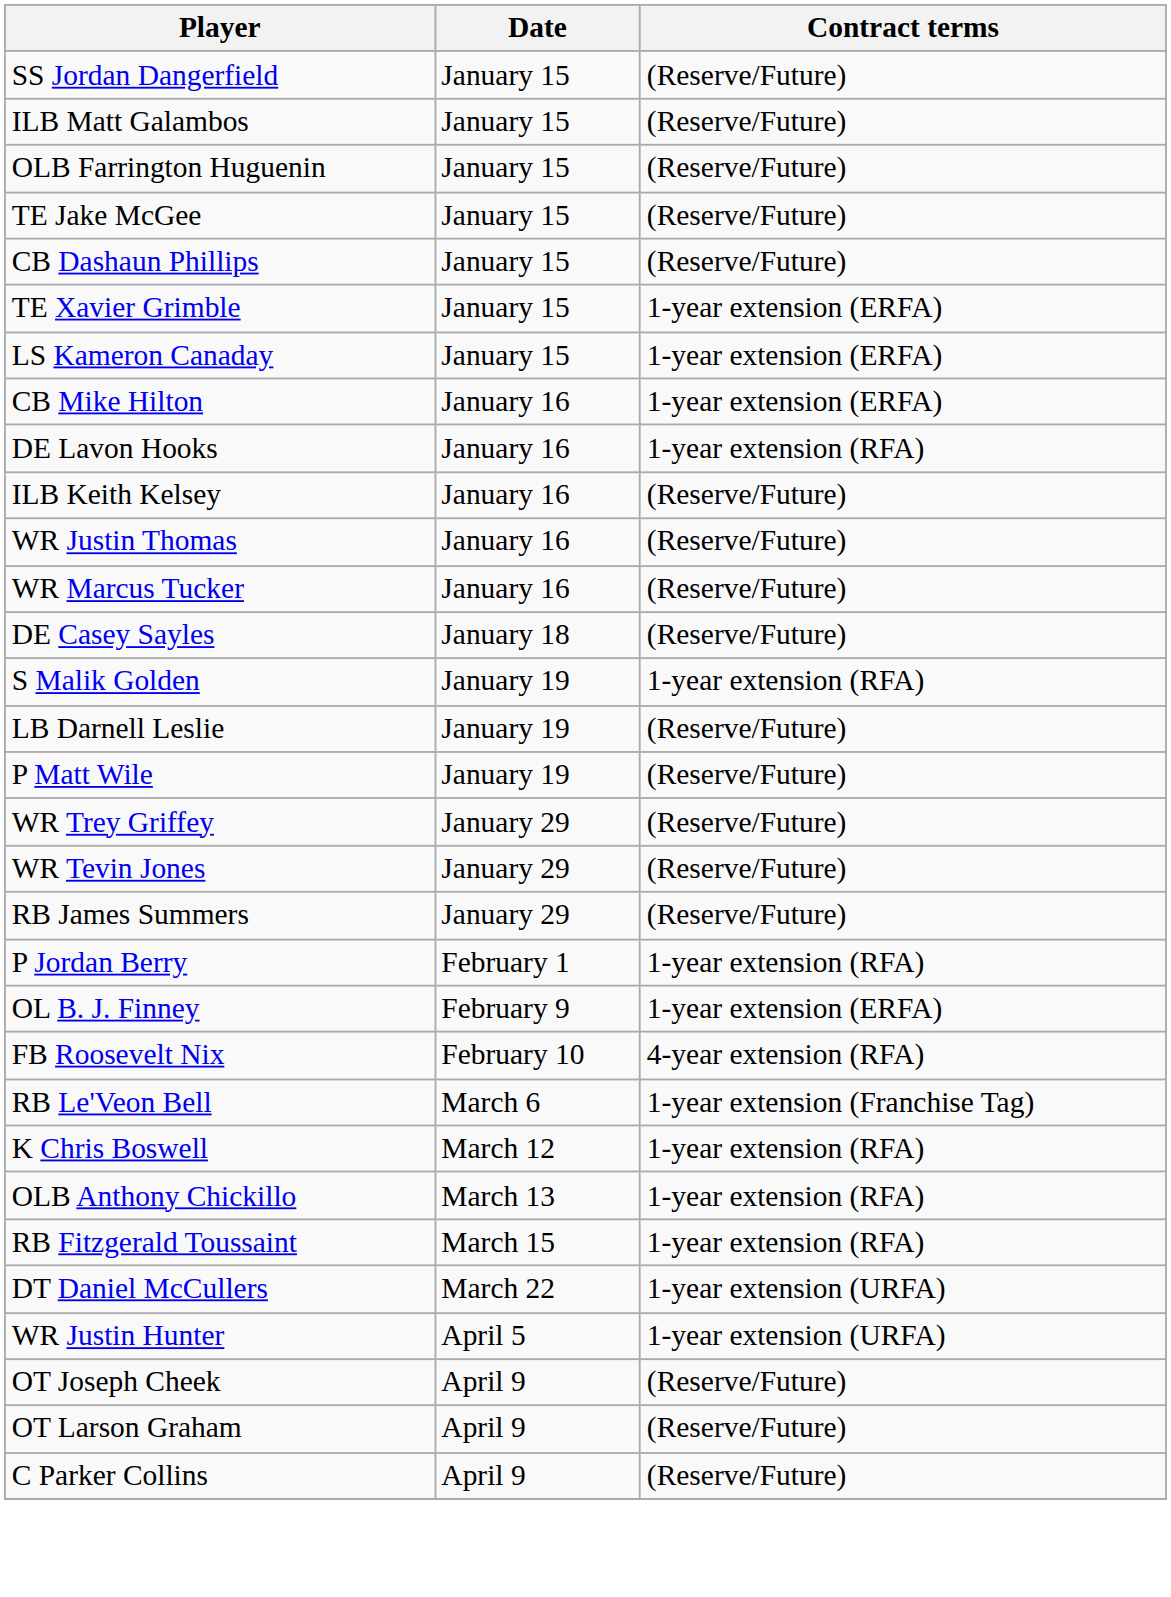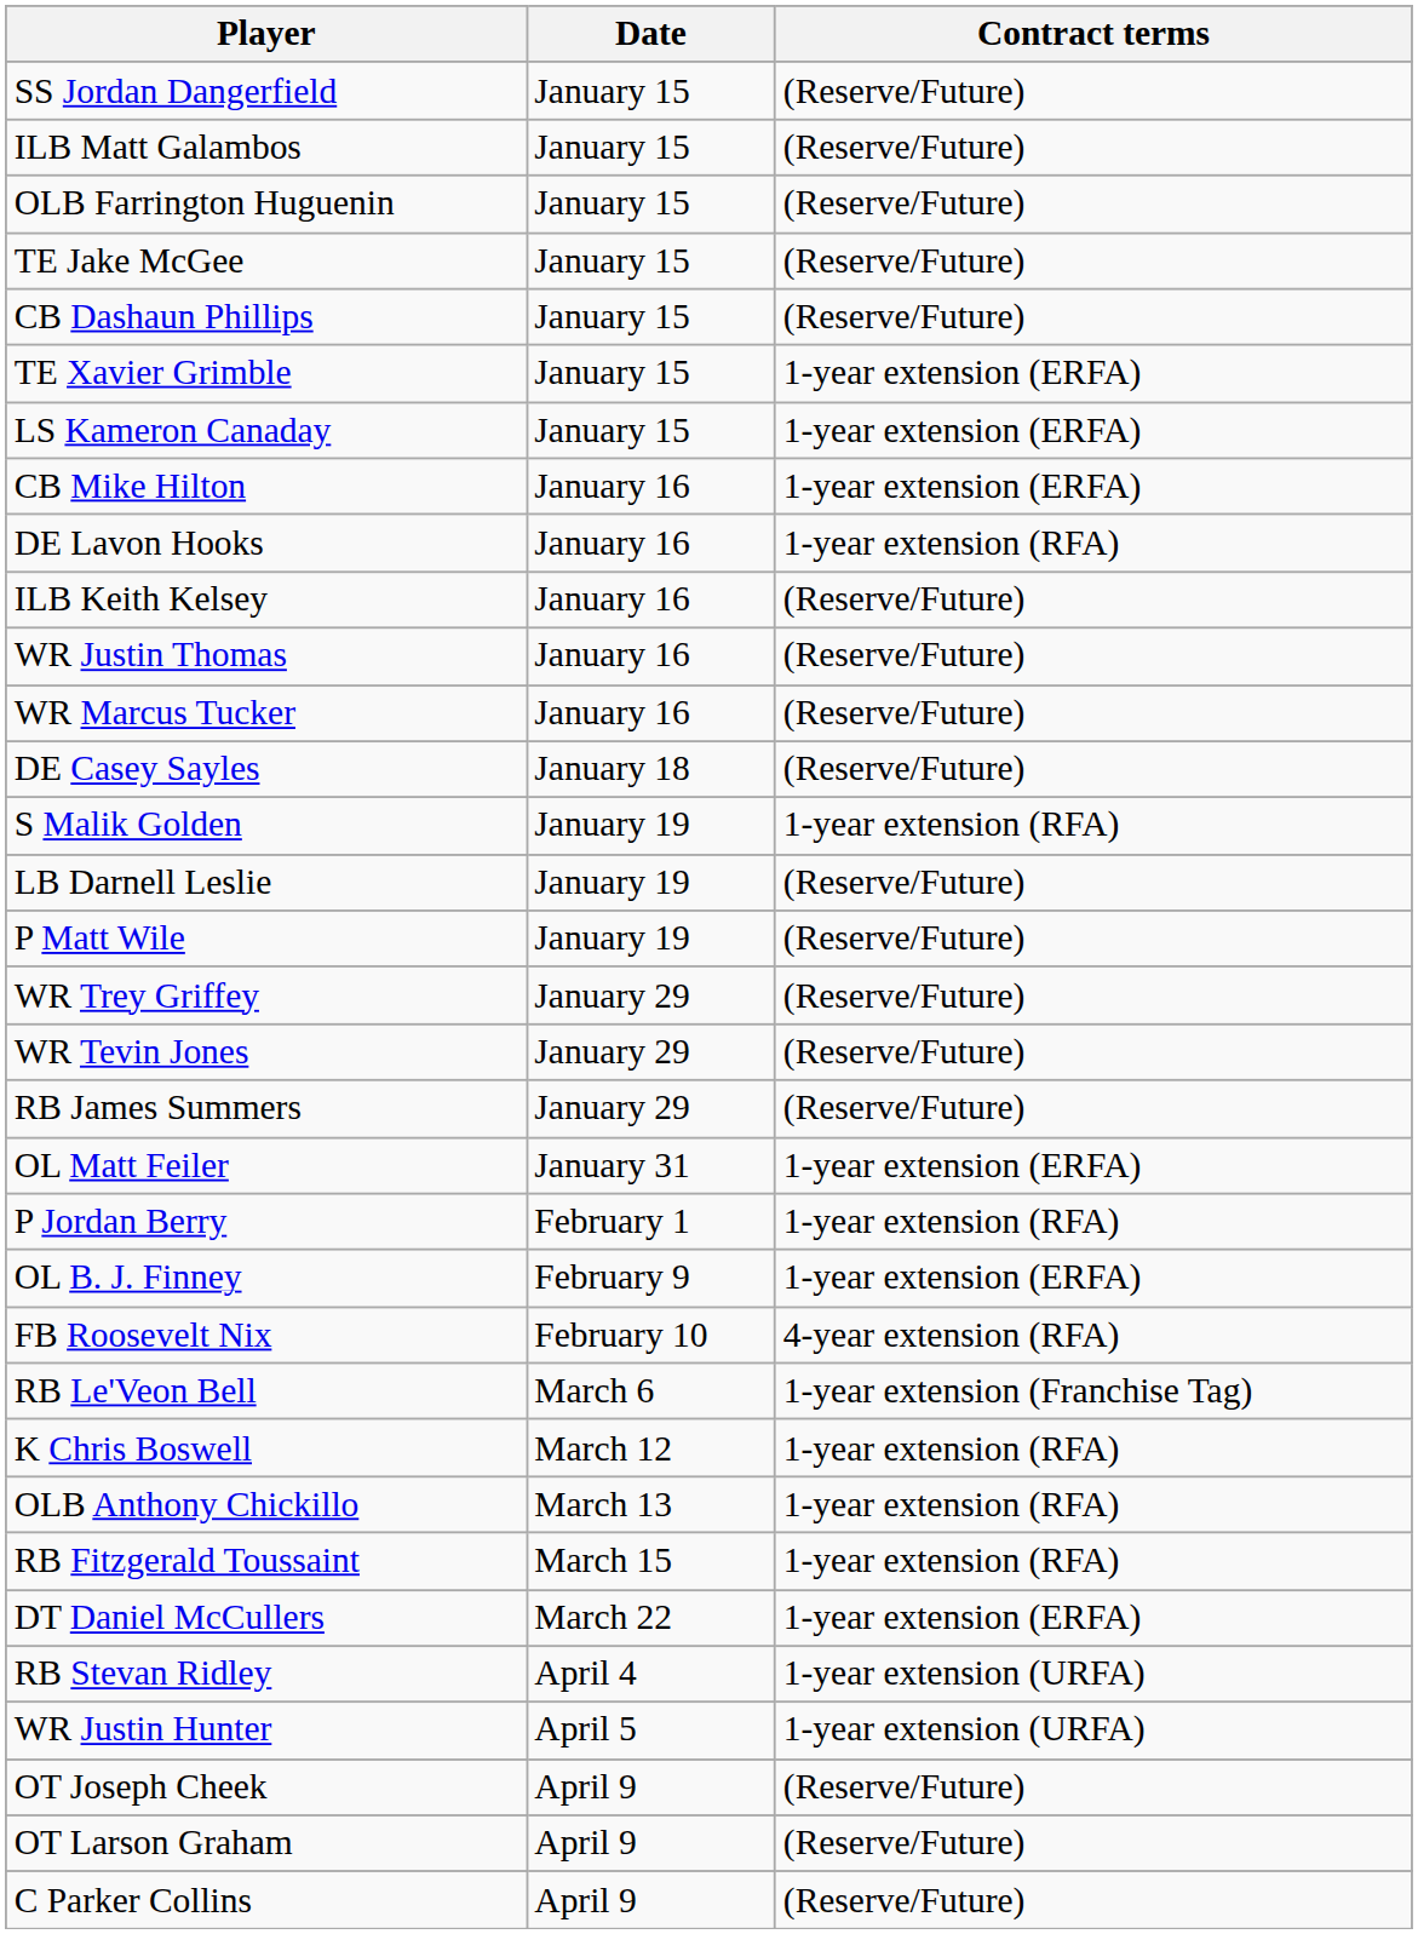+ row: OL Matt Feiler | January 31 | 1-year extension (ERFA)
DT Daniel McCullers | Contract terms: 1-year extension (URFA) -> 1-year extension (ERFA)
+ row: RB Stevan Ridley | April 4 | 1-year extension (URFA)
